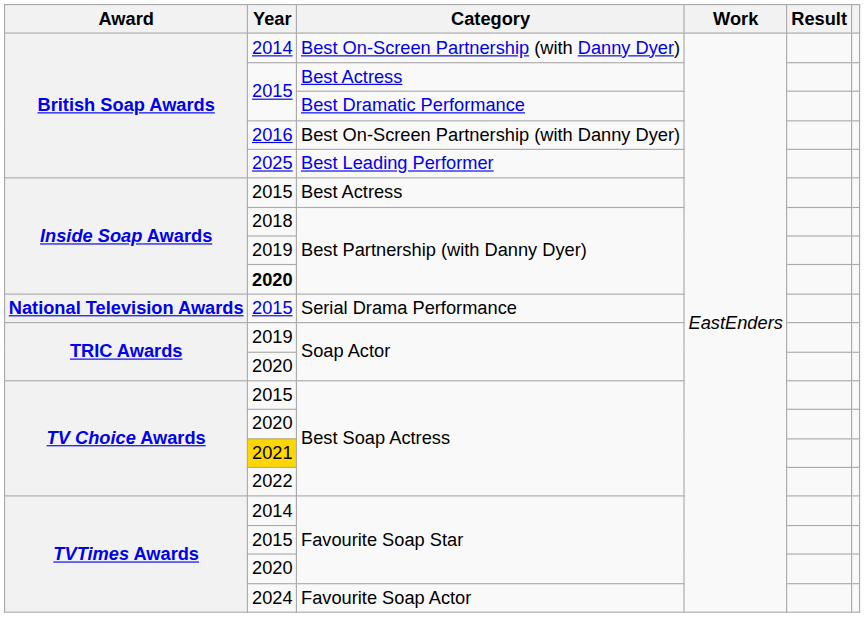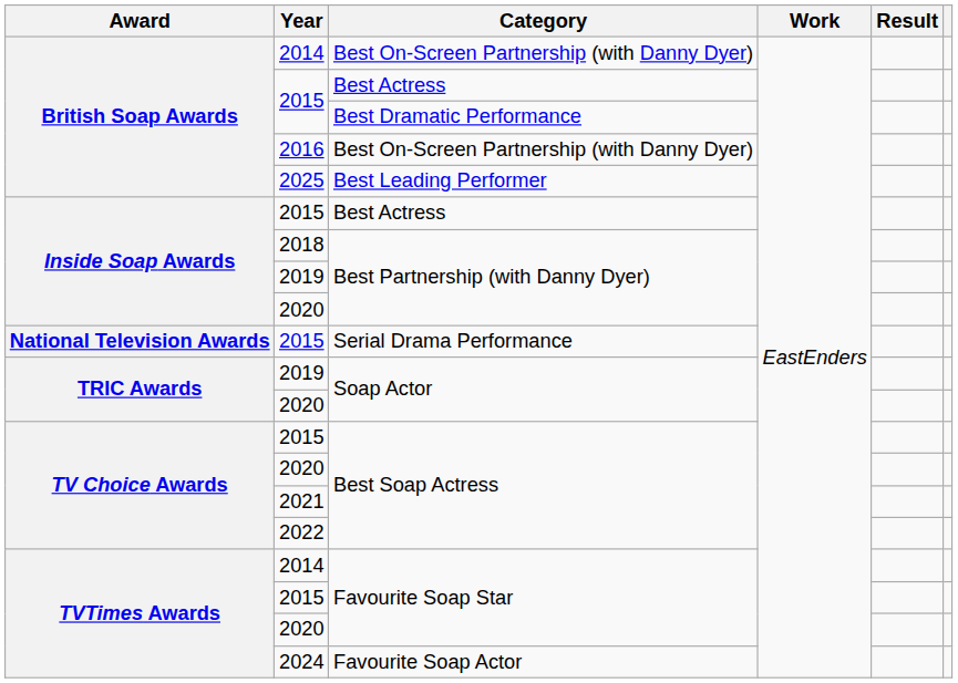2020 / Best Partnership (with Danny Dyer) | Year: bold -> normal
2021 | Year: gold background -> no background
